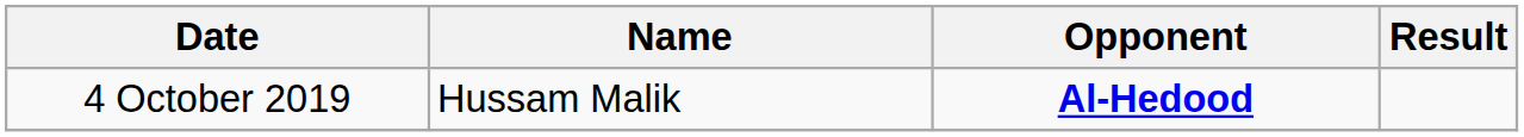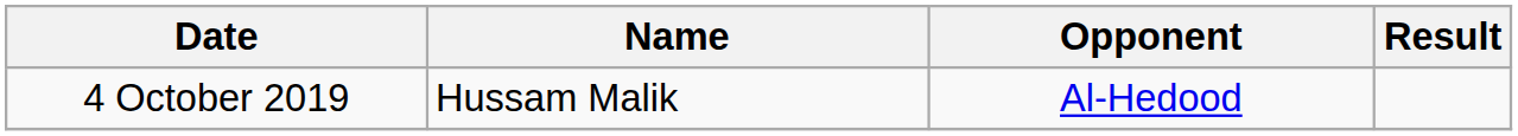4 October 2019 | Opponent: bold -> normal
